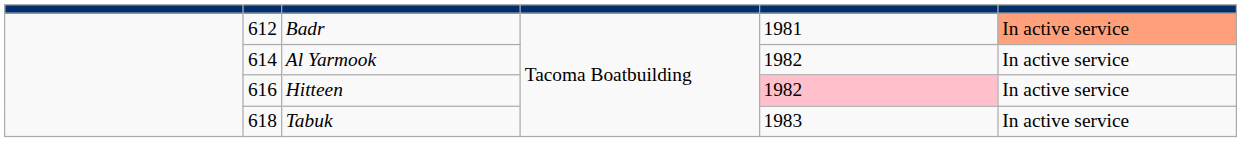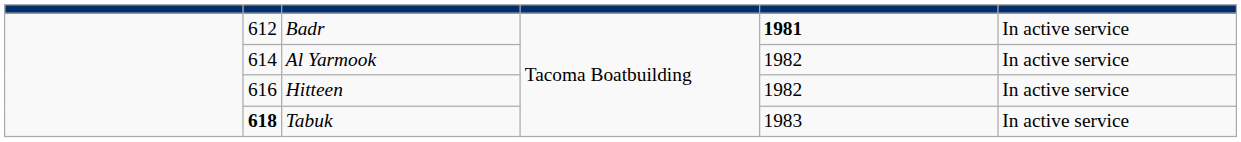Badr | column 5: normal -> bold
Badr | column 6: lightsalmon background -> no background
Hitteen | column 5: pink background -> no background
Tabuk | column 2: normal -> bold
